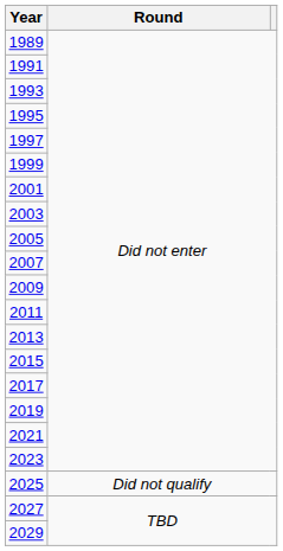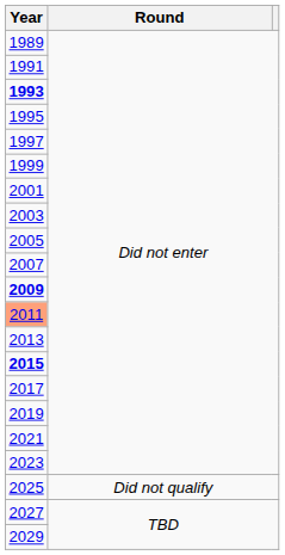1993 | Year: normal -> bold
2009 | Year: normal -> bold
2011 | Year: no background -> lightsalmon background
2015 | Year: normal -> bold
